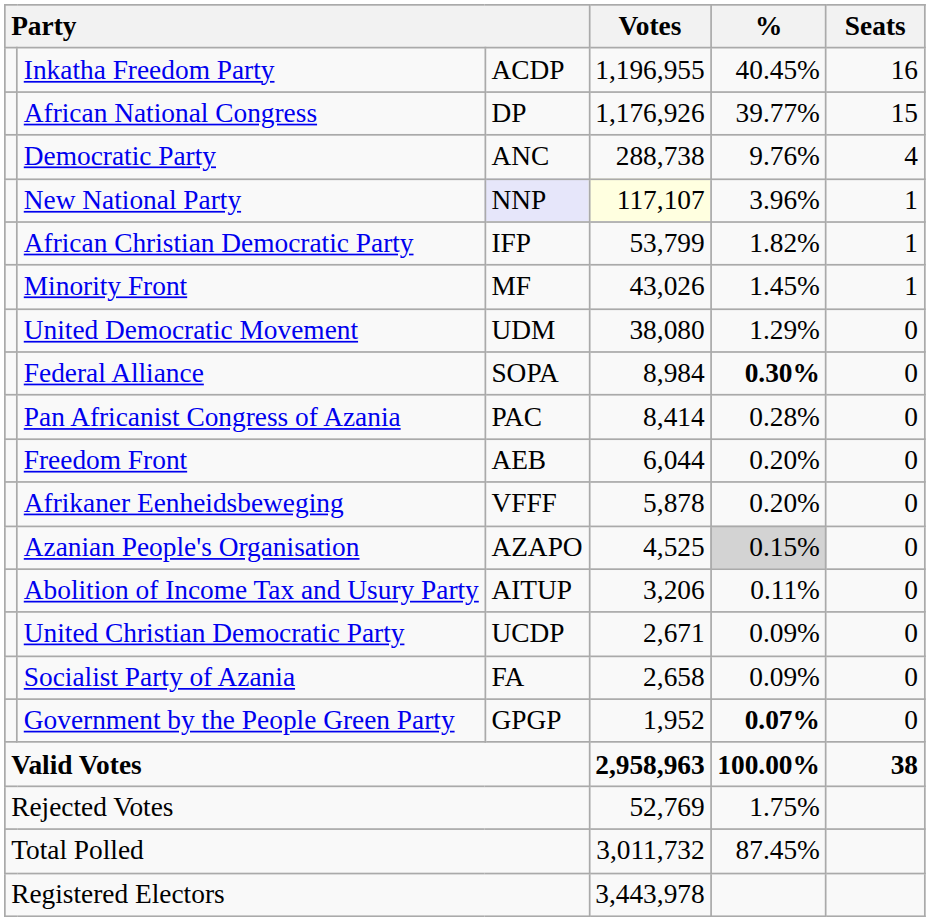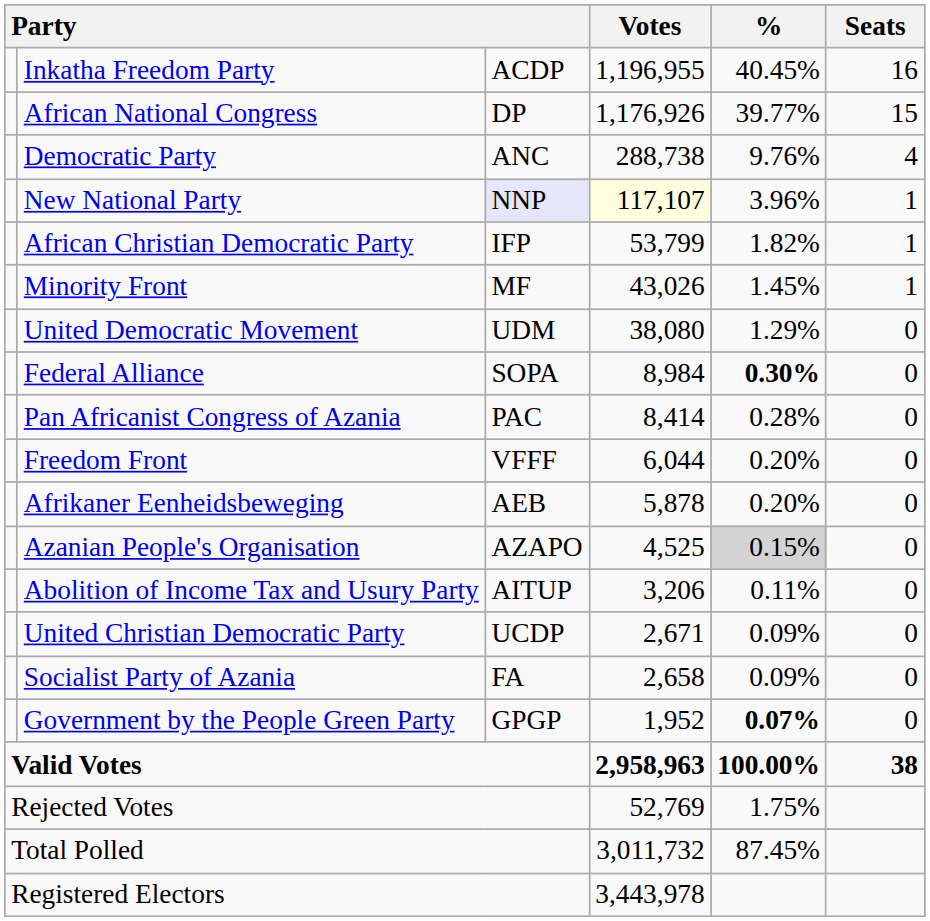Freedom Front | column 3: AEB -> VFFF
Afrikaner Eenheidsbeweging | column 3: VFFF -> AEB
